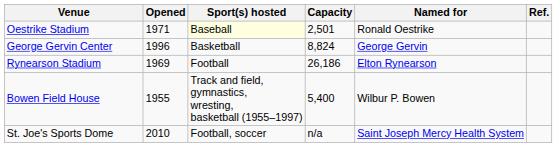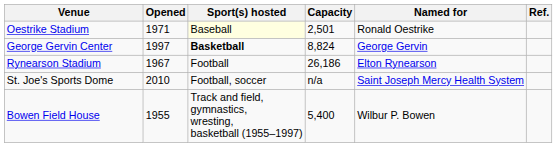George Gervin Center | Opened: 1996 -> 1997
George Gervin Center | Sport(s) hosted: normal -> bold
Rynearson Stadium | Opened: 1969 -> 1967
rows swapped: Bowen Field House <-> St. Joe's Sports Dome
